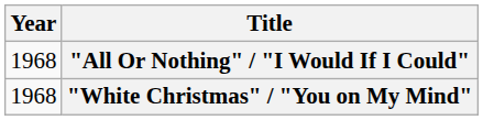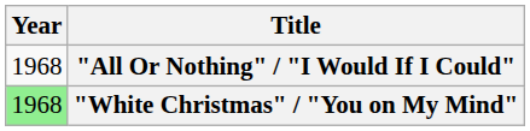"White Christmas" / "You on My Mind" | Year: no background -> lightgreen background
